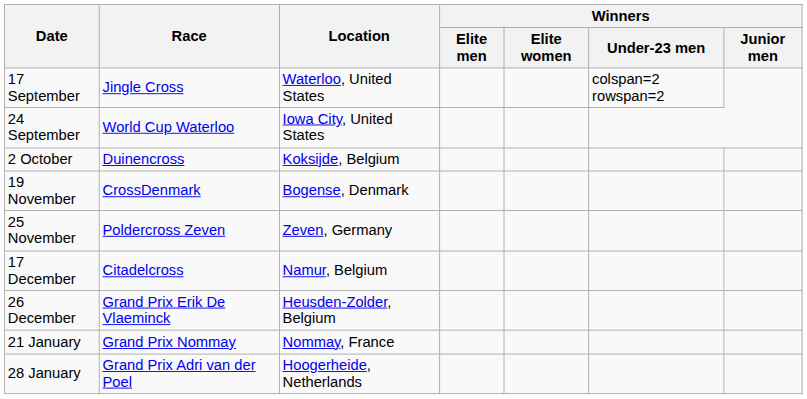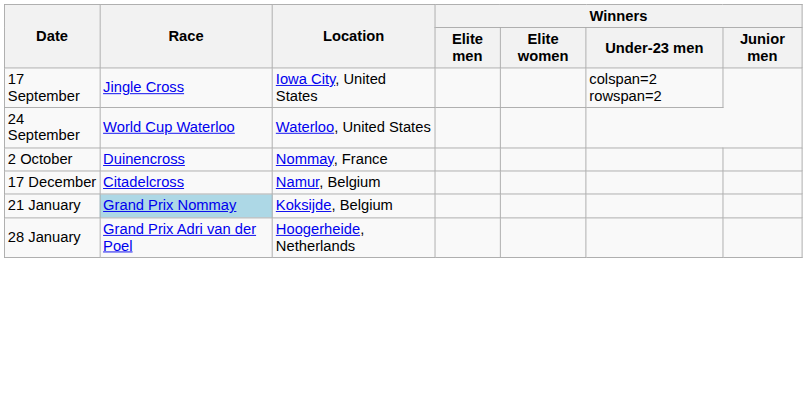17 September | Location: Waterloo, United States -> Iowa City, United States
24 September | Location: Iowa City, United States -> Waterloo, United States
2 October | Location: Koksijde, Belgium -> Nommay, France
- row: 19 November | CrossDenmark | Bogense, Denmark
- row: 25 November | Poldercross Zeven | Zeven, Germany
- row: 26 December | Grand Prix Erik De Vlaeminck | Heusden-Zolder, Belgium
21 January | Race: no background -> lightblue background
21 January | Location: Nommay, France -> Koksijde, Belgium
